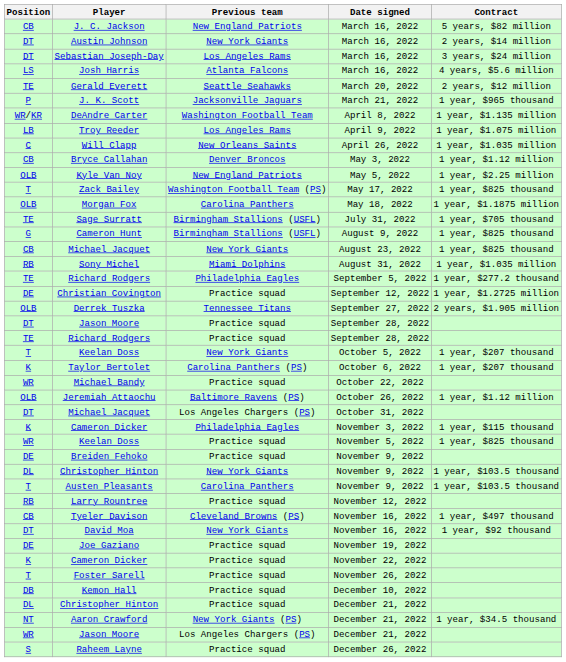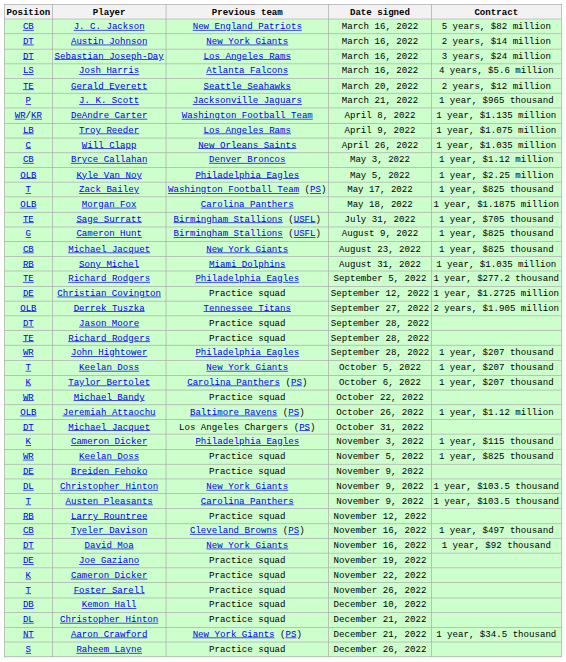Kyle Van Noy | Previous team: New England Patriots -> Philadelphia Eagles
+ row: WR | John Hightower | Philadelphia Eagles | September 28, 2022 | 1 year, $207 thousand
- row: WR | Jason Moore | Los Angeles Chargers (PS) | December 21, 2022
